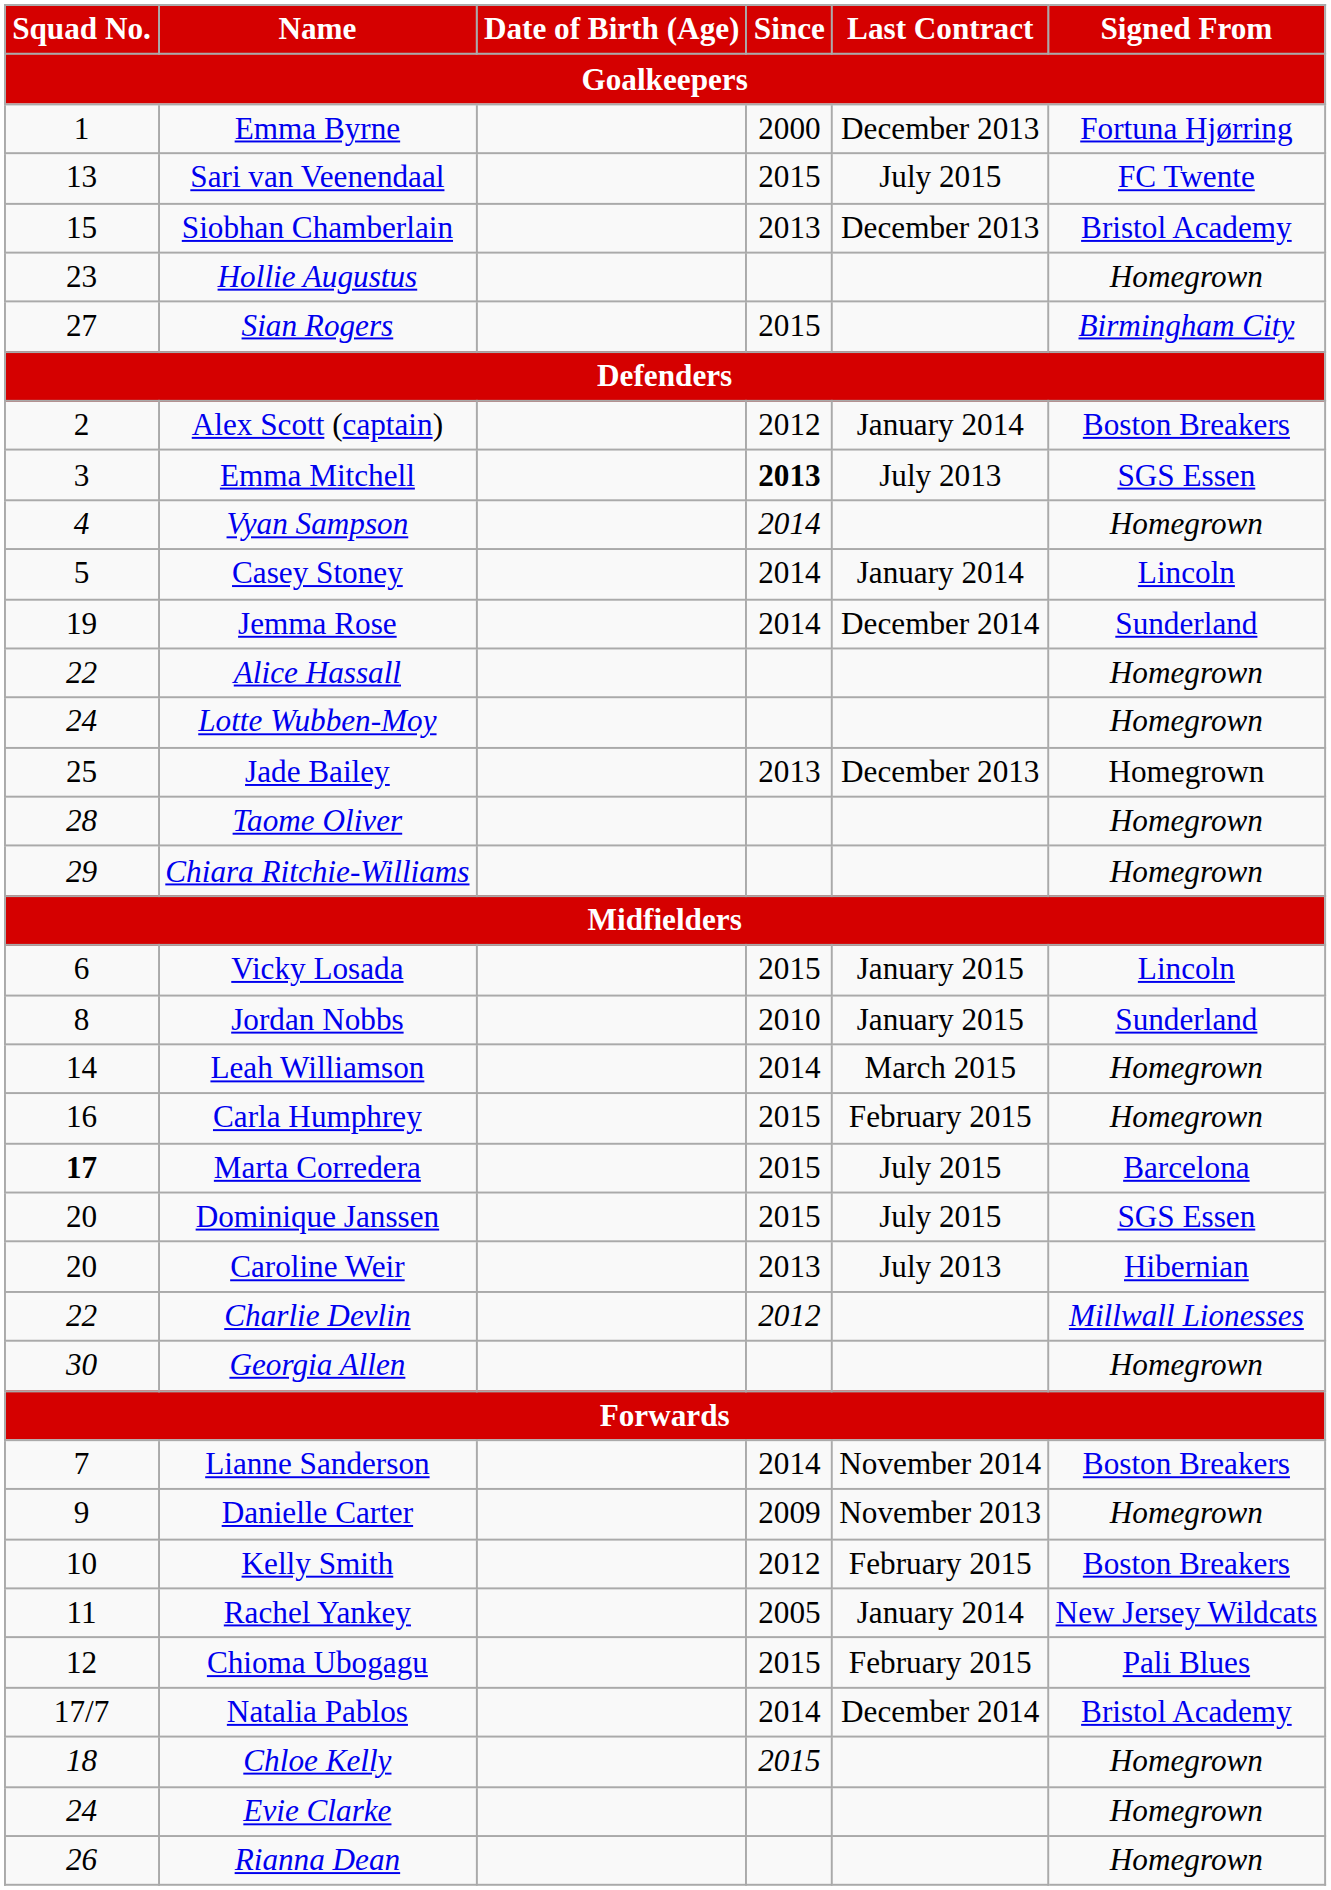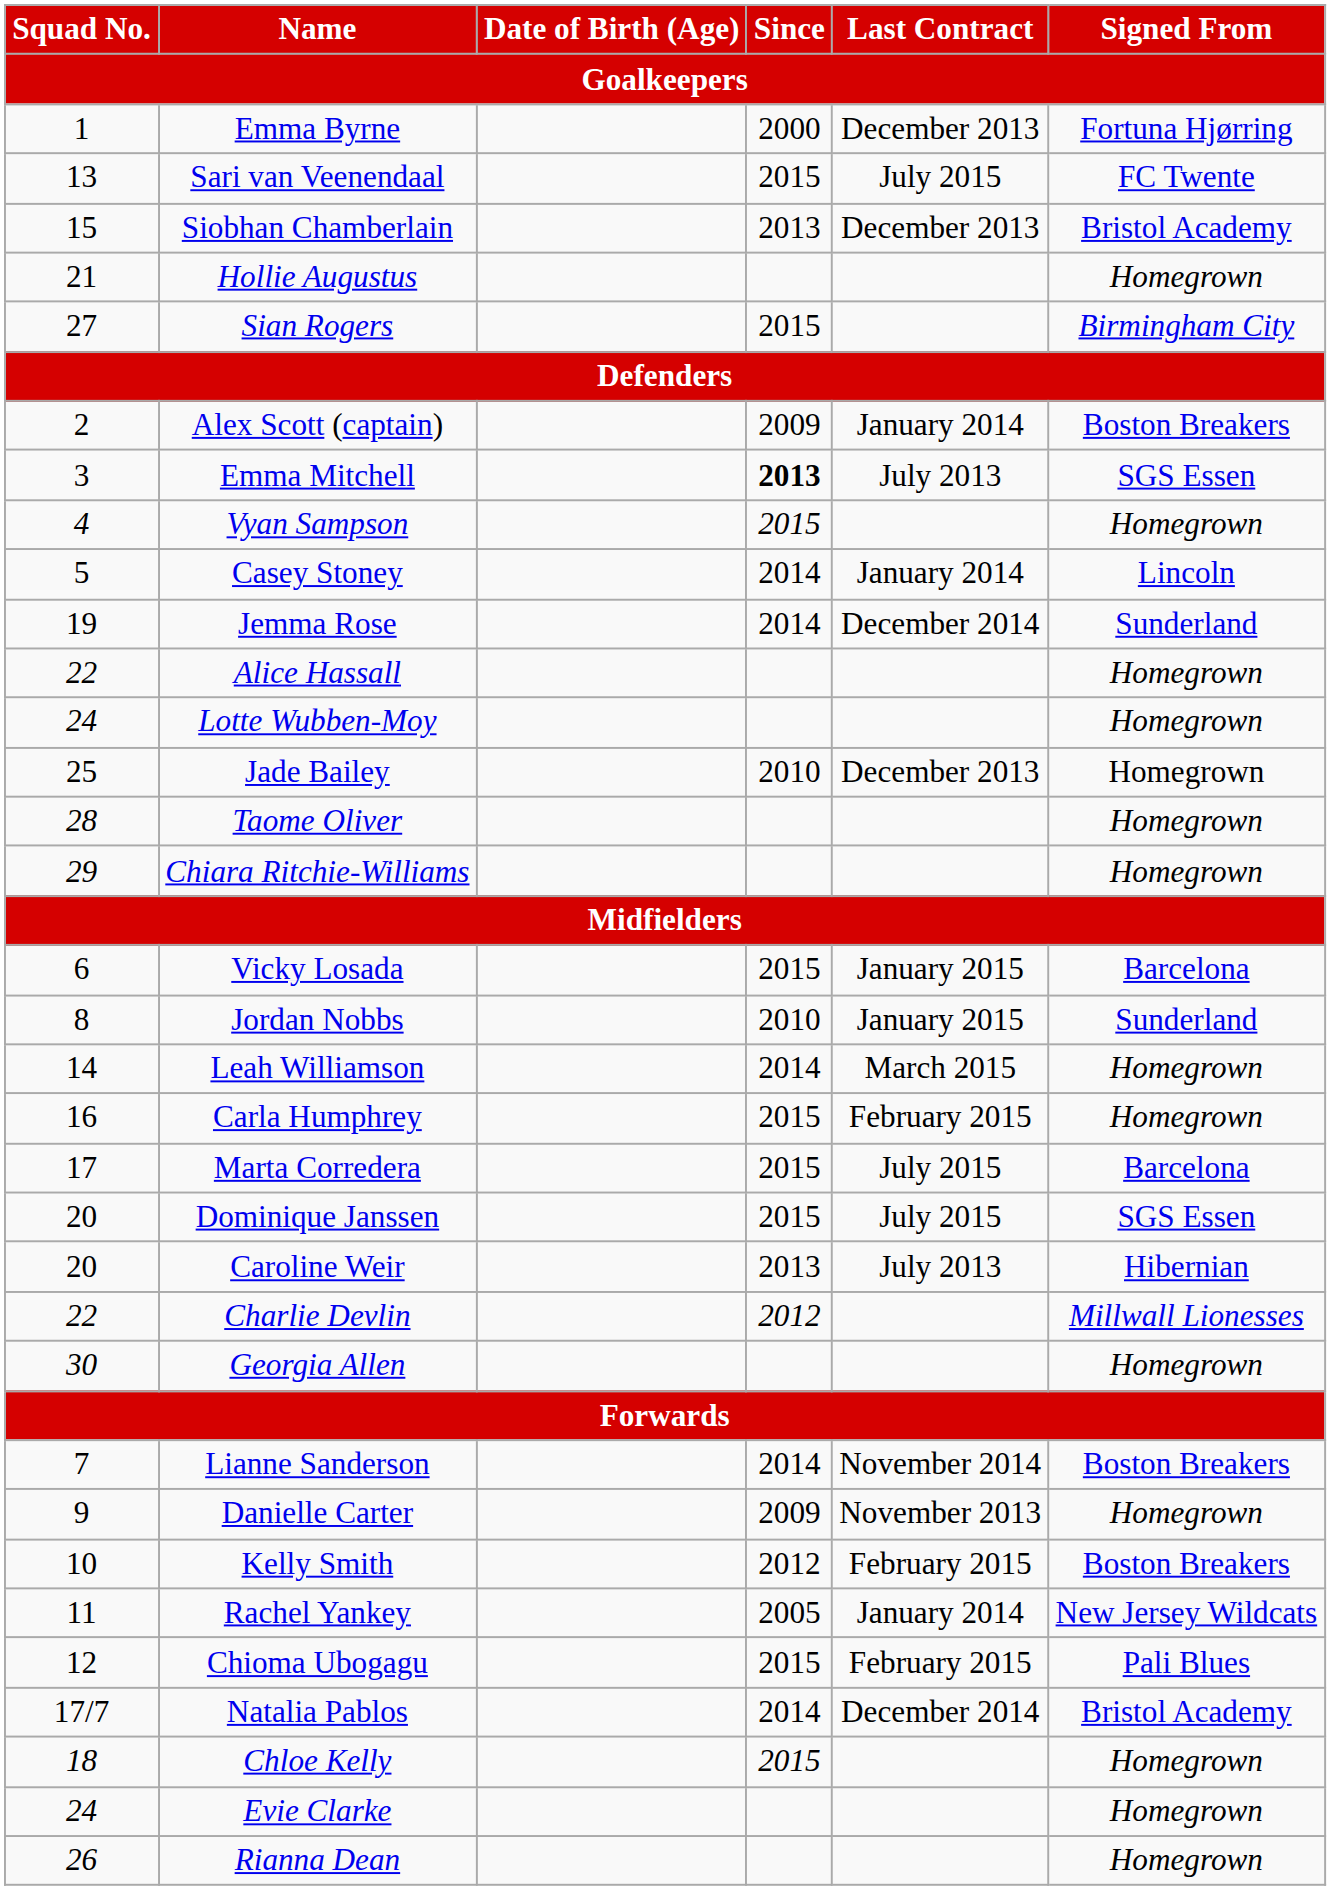Hollie Augustus | Squad No.: 23 -> 21
Alex Scott (captain) | Since: 2012 -> 2009
Vyan Sampson | Since: 2014 -> 2015
Jade Bailey | Since: 2013 -> 2010
Vicky Losada | Signed From: Lincoln -> Barcelona
Marta Corredera | Squad No.: bold -> normal
